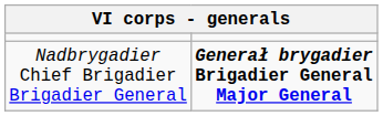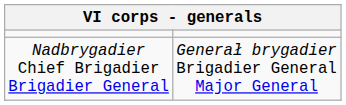Nadbrygadier Chief Brigadier Brigadier General | column 2: bold -> normal
